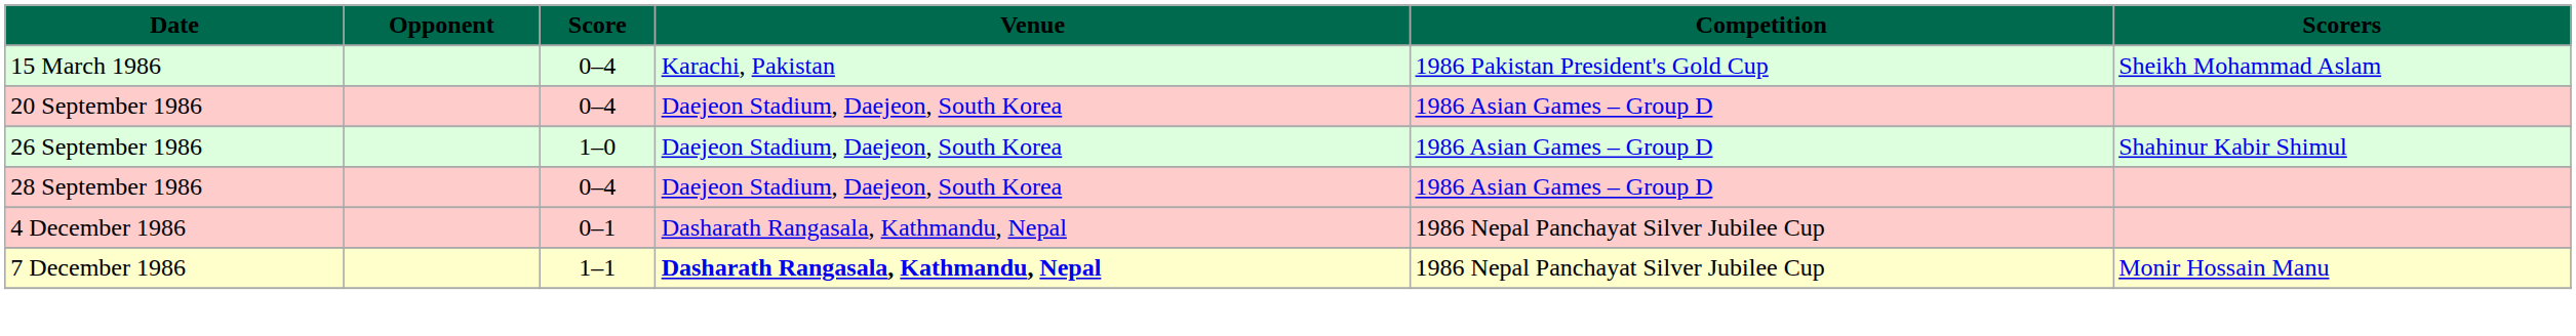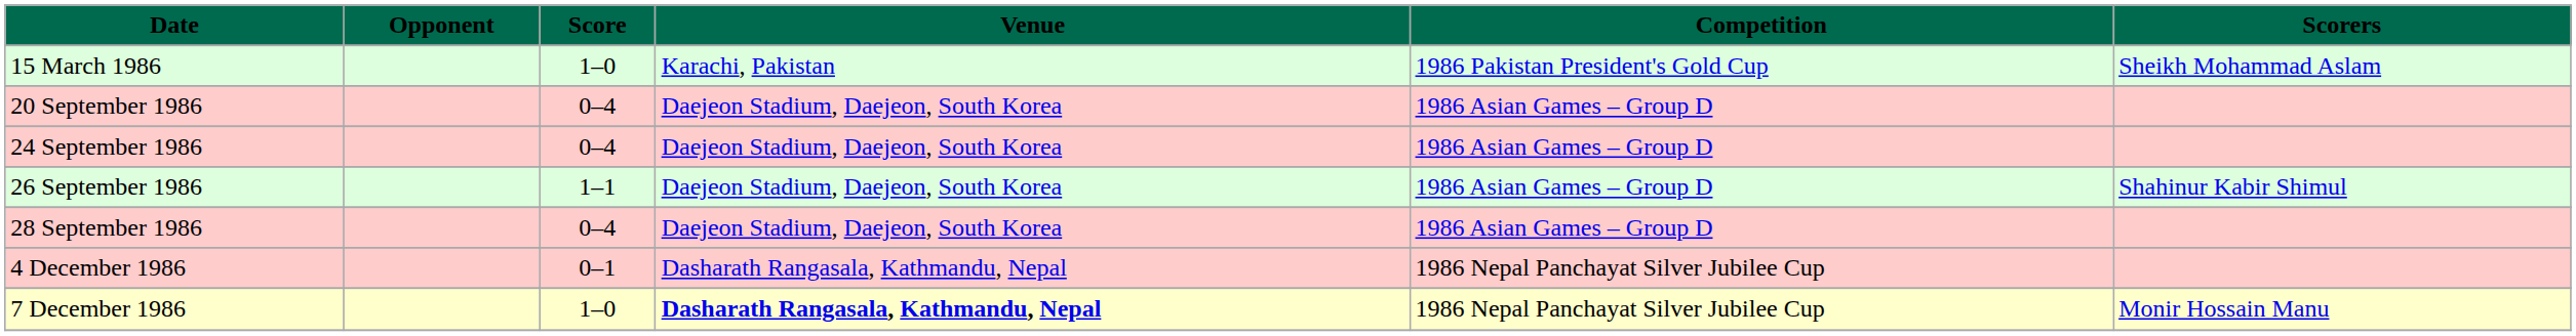15 March 1986 | Score: 0–4 -> 1–0
+ row: 24 September 1986 | 0–4 | Daejeon Stadium, Daejeon, South Korea | 1986 Asian Games – Group D
26 September 1986 | Score: 1–0 -> 1–1
7 December 1986 | Score: 1–1 -> 1–0
